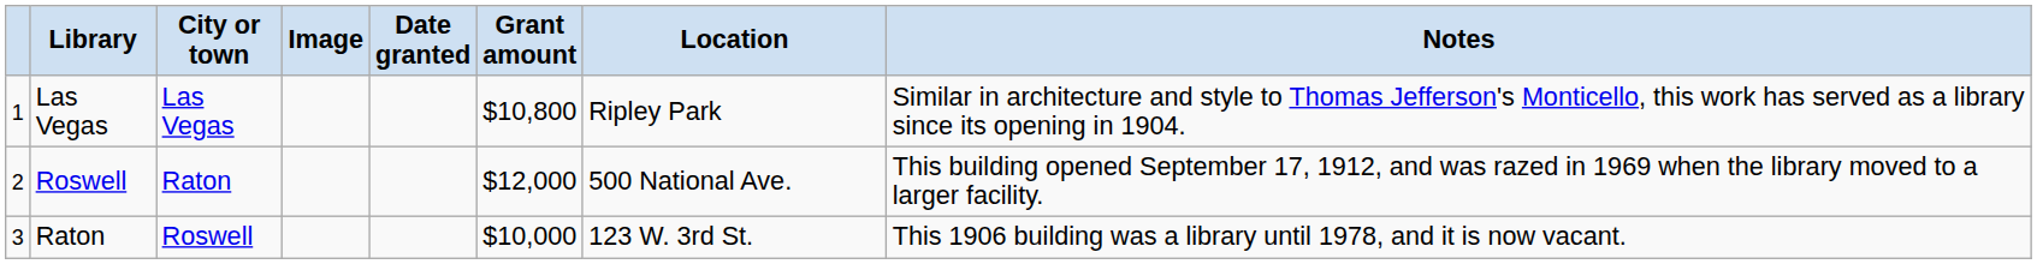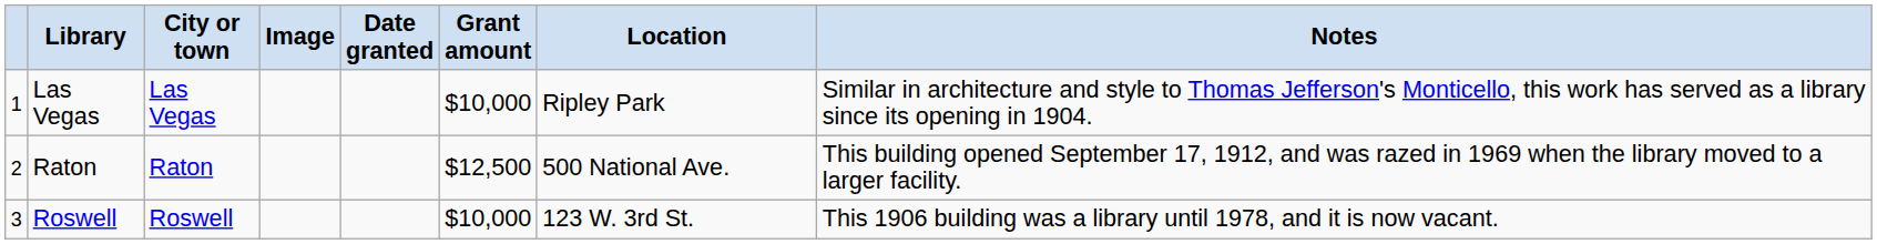row 2 | Grant amount: $10,800 -> $10,000
row 3 | Library: Roswell -> Raton
row 3 | Grant amount: $12,000 -> $12,500
row 4 | Library: Raton -> Roswell
